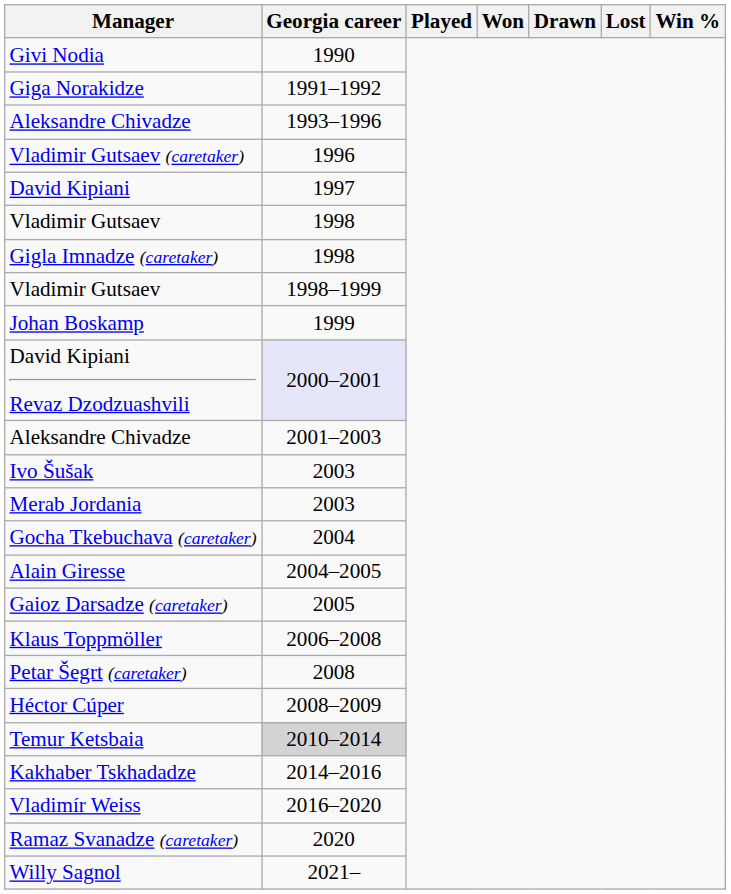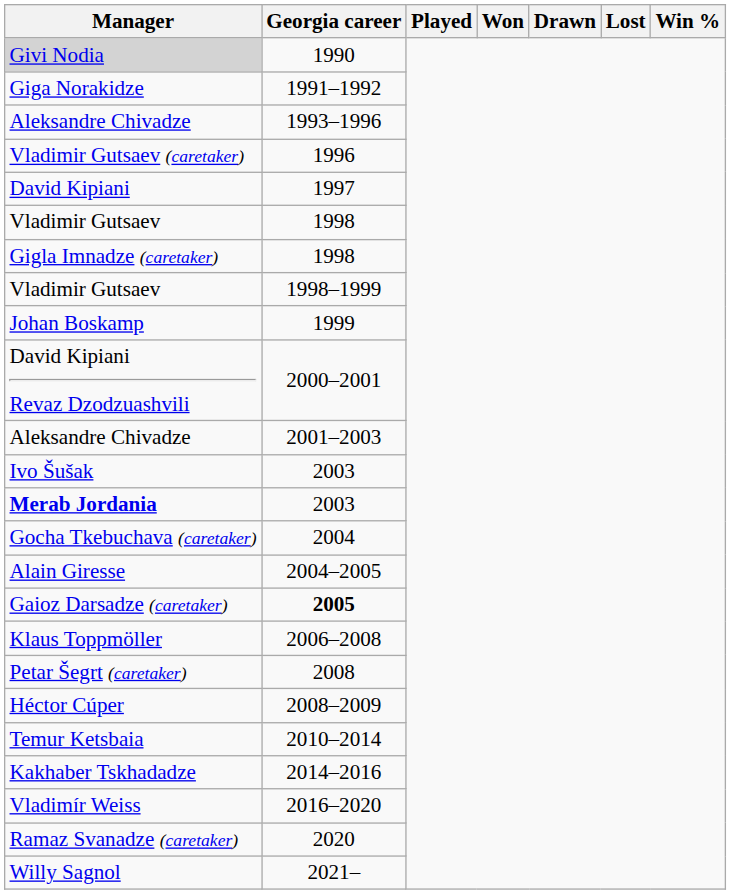Givi Nodia | Manager: no background -> lightgrey background
David Kipiani Revaz Dzodzuashvili | Georgia career: lavender background -> no background
Merab Jordania | Manager: normal -> bold
Gaioz Darsadze (caretaker) | Georgia career: normal -> bold
Temur Ketsbaia | Georgia career: lightgrey background -> no background
